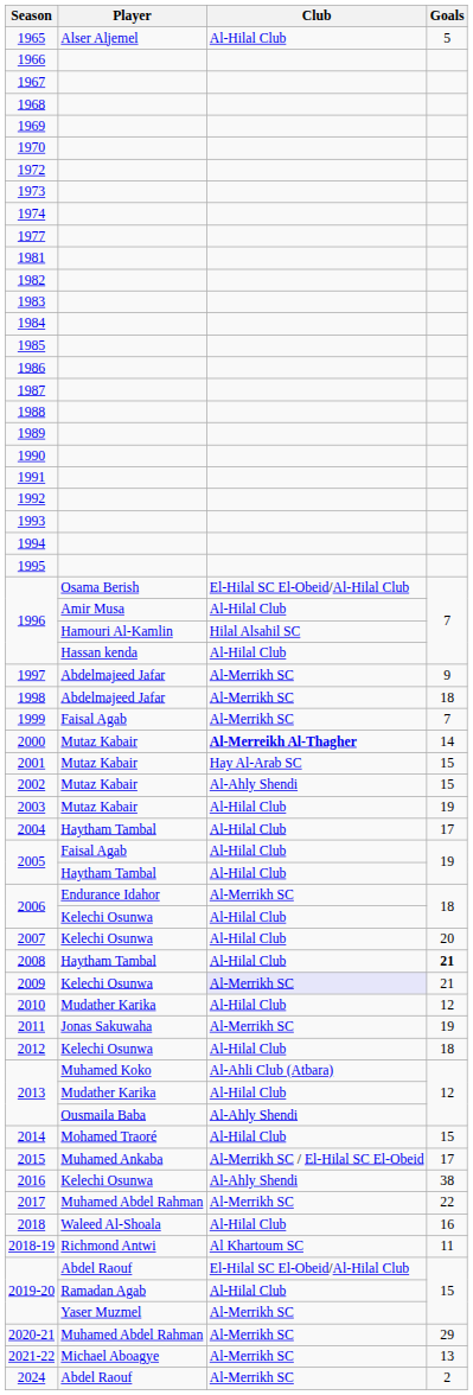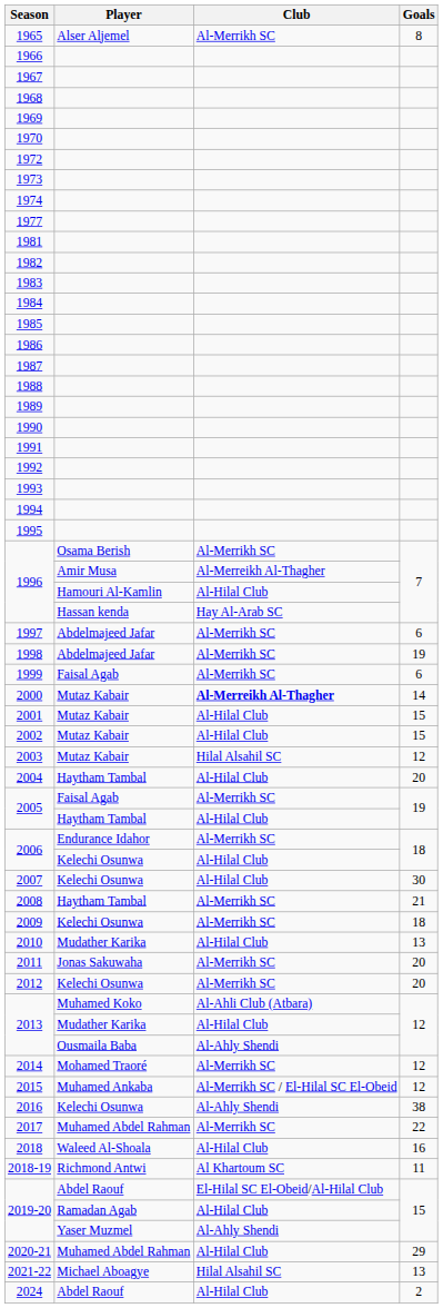1965 | Club: Al-Hilal Club -> Al-Merrikh SC
1965 | Goals: 5 -> 8
1996 / Osama Berish | Club: El-Hilal SC El-Obeid/Al-Hilal Club -> Al-Merrikh SC
1996 / Amir Musa | Club: Al-Hilal Club -> Al-Merreikh Al-Thagher
1996 / Hamouri Al-Kamlin | Club: Hilal Alsahil SC -> Al-Hilal Club
1996 / Hassan kenda | Club: Al-Hilal Club -> Hay Al-Arab SC
1997 | Goals: 9 -> 6
1998 | Goals: 18 -> 19
1999 | Goals: 7 -> 6
2001 | Club: Hay Al-Arab SC -> Al-Hilal Club
2002 | Club: Al-Ahly Shendi -> Al-Hilal Club
2003 | Club: Al-Hilal Club -> Hilal Alsahil SC
2003 | Goals: 19 -> 12
2004 | Goals: 17 -> 20
2005 / Faisal Agab | Club: Al-Hilal Club -> Al-Merrikh SC
2007 | Goals: 20 -> 30
2008 | Club: Al-Hilal Club -> Al-Merrikh SC
2008 | Goals: bold -> normal
2009 | Club: lavender background -> no background
2009 | Goals: 21 -> 18
2010 | Goals: 12 -> 13
2011 | Goals: 19 -> 20
2012 | Club: Al-Hilal Club -> Al-Merrikh SC
2012 | Goals: 18 -> 20
2014 | Club: Al-Hilal Club -> Al-Merrikh SC
2014 | Goals: 15 -> 12
2015 | Goals: 17 -> 12
2019-20 / Yaser Muzmel | Club: Al-Merrikh SC -> Al-Ahly Shendi
2020-21 | Club: Al-Merrikh SC -> Al-Hilal Club
2021-22 | Club: Al-Merrikh SC -> Hilal Alsahil SC
2024 | Club: Al-Merrikh SC -> Al-Hilal Club
